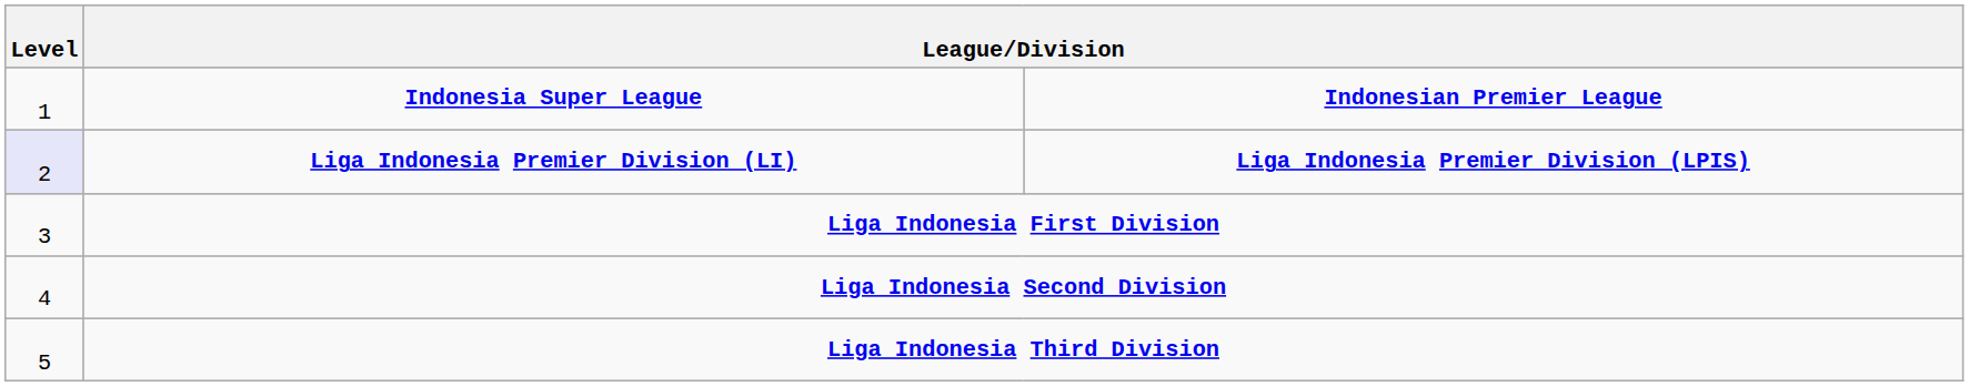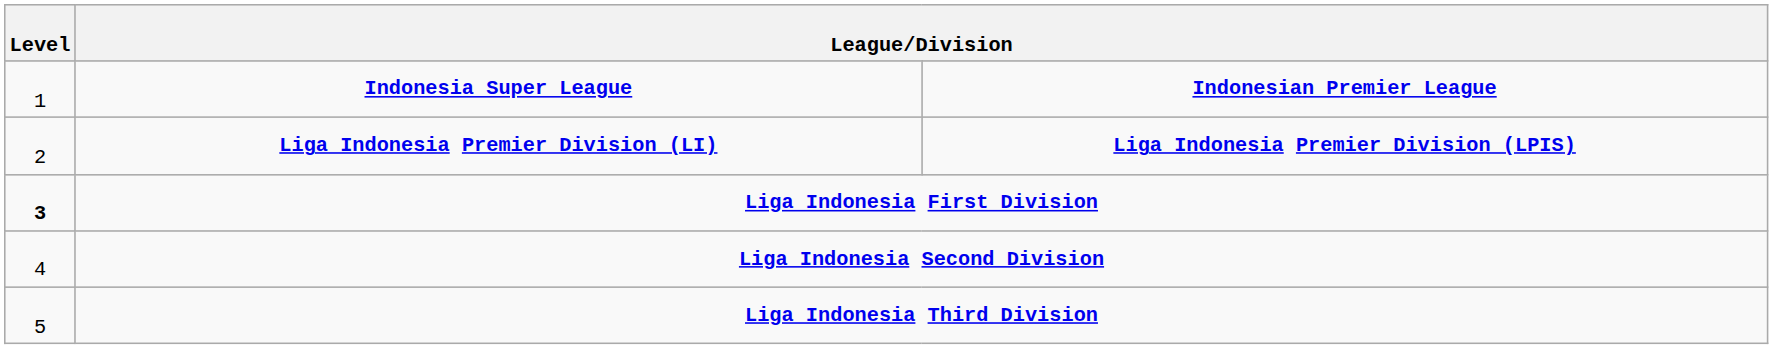Liga Indonesia Premier Division (LI) | Level: lavender background -> no background
Liga Indonesia First Division | Level: normal -> bold
